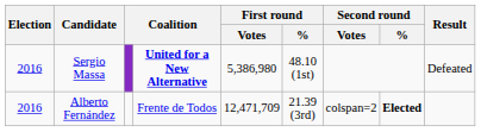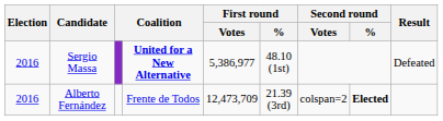Sergio Massa | First round / Votes: 5,386,980 -> 5,386,977
Alberto Fernández | First round / Votes: 12,471,709 -> 12,473,709
